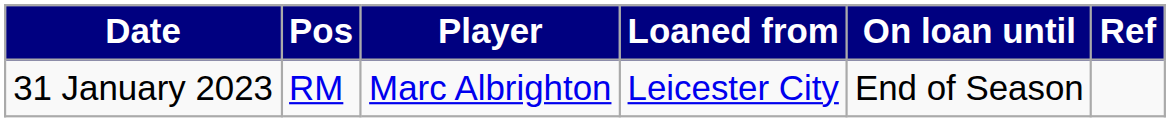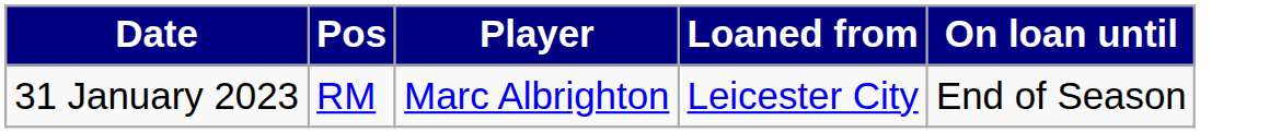- column: Ref
